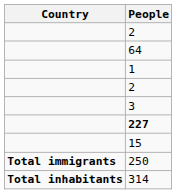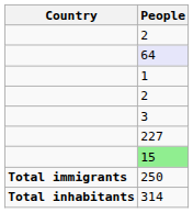row 3 | People: no background -> lavender background
row 7 | People: bold -> normal
row 8 | People: no background -> lightgreen background
